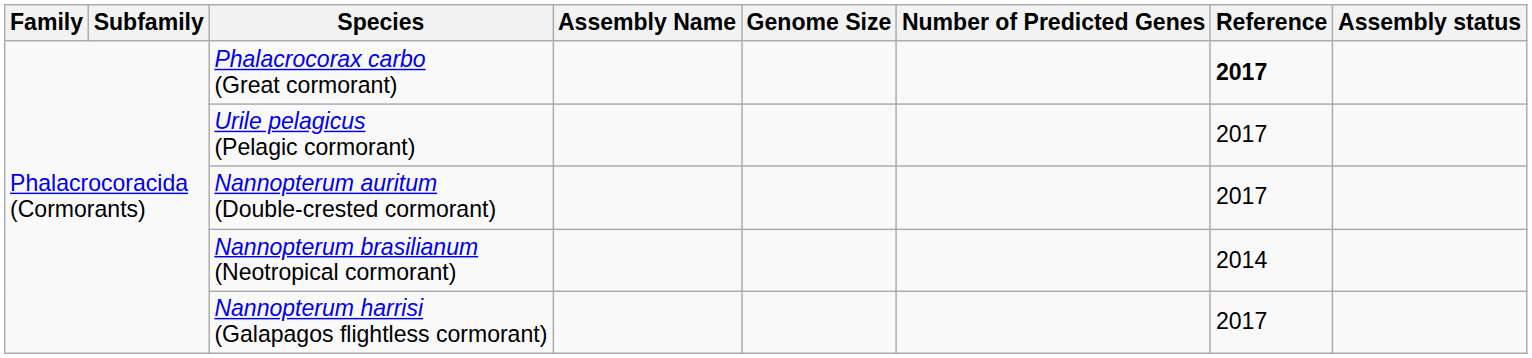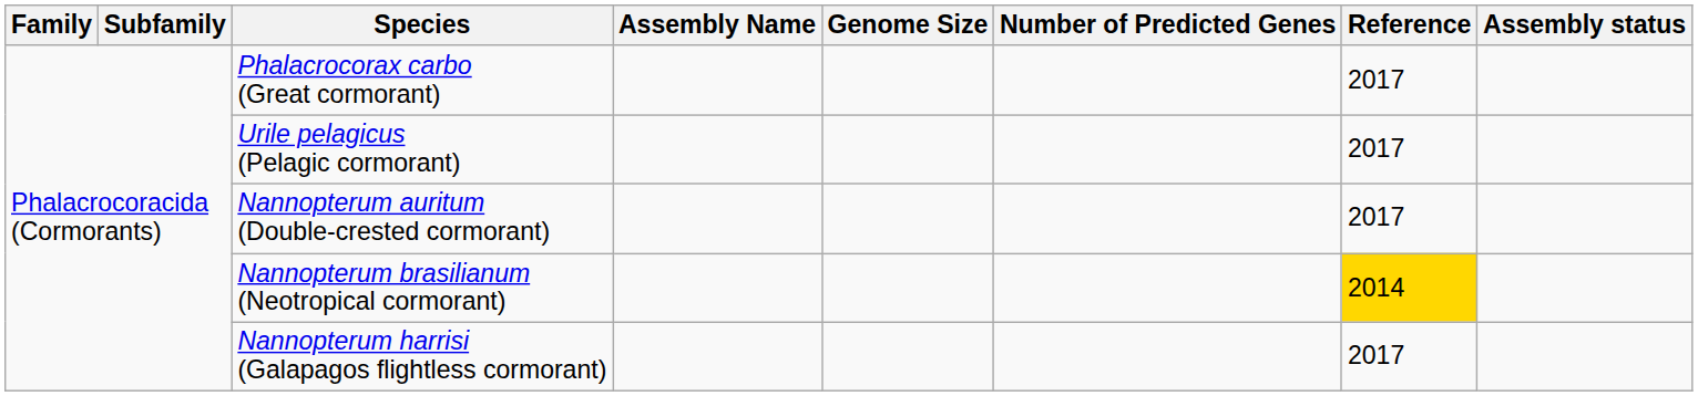Phalacrocorax carbo (Great cormorant) | Reference: bold -> normal
Nannopterum brasilianum (Neotropical cormorant) | Reference: no background -> gold background
